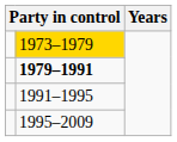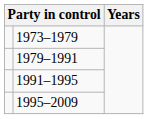1973–1979 | column 2: gold background -> no background
1979–1991 | column 2: bold -> normal
